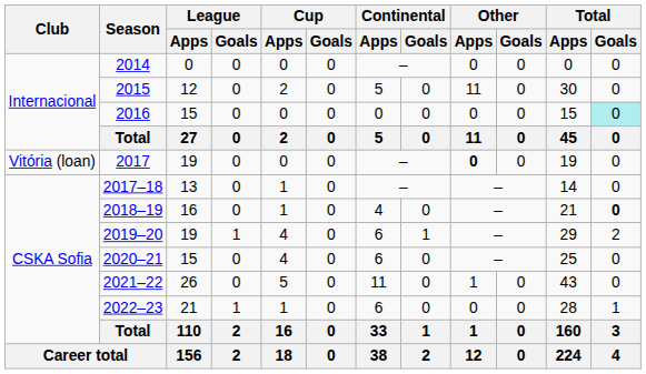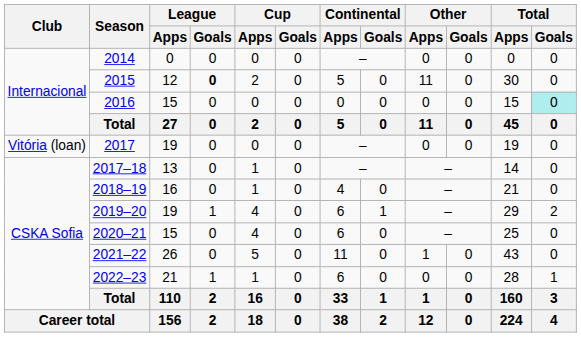2015 | League / Goals: normal -> bold
2017 | Other / Apps: bold -> normal
2018–19 | Total / Goals: bold -> normal
